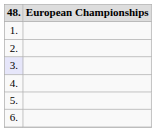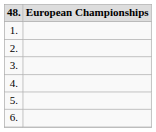3. | 48.: lavender background -> no background
